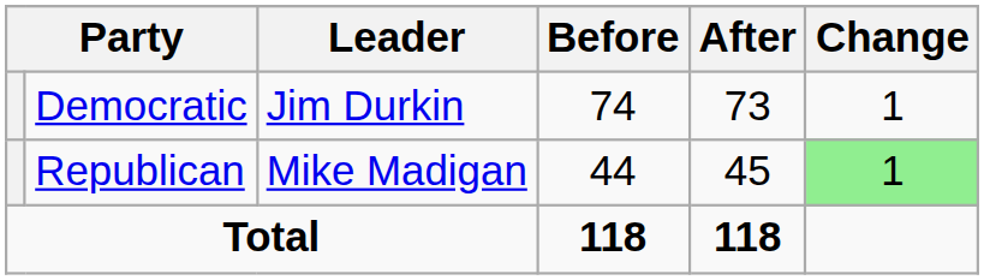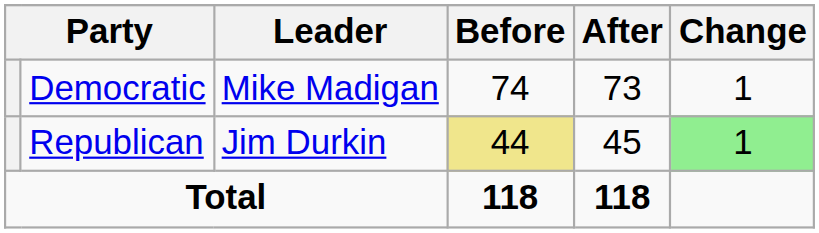Democratic | Leader: Jim Durkin -> Mike Madigan
Republican | Leader: Mike Madigan -> Jim Durkin
Republican | Before: no background -> khaki background
